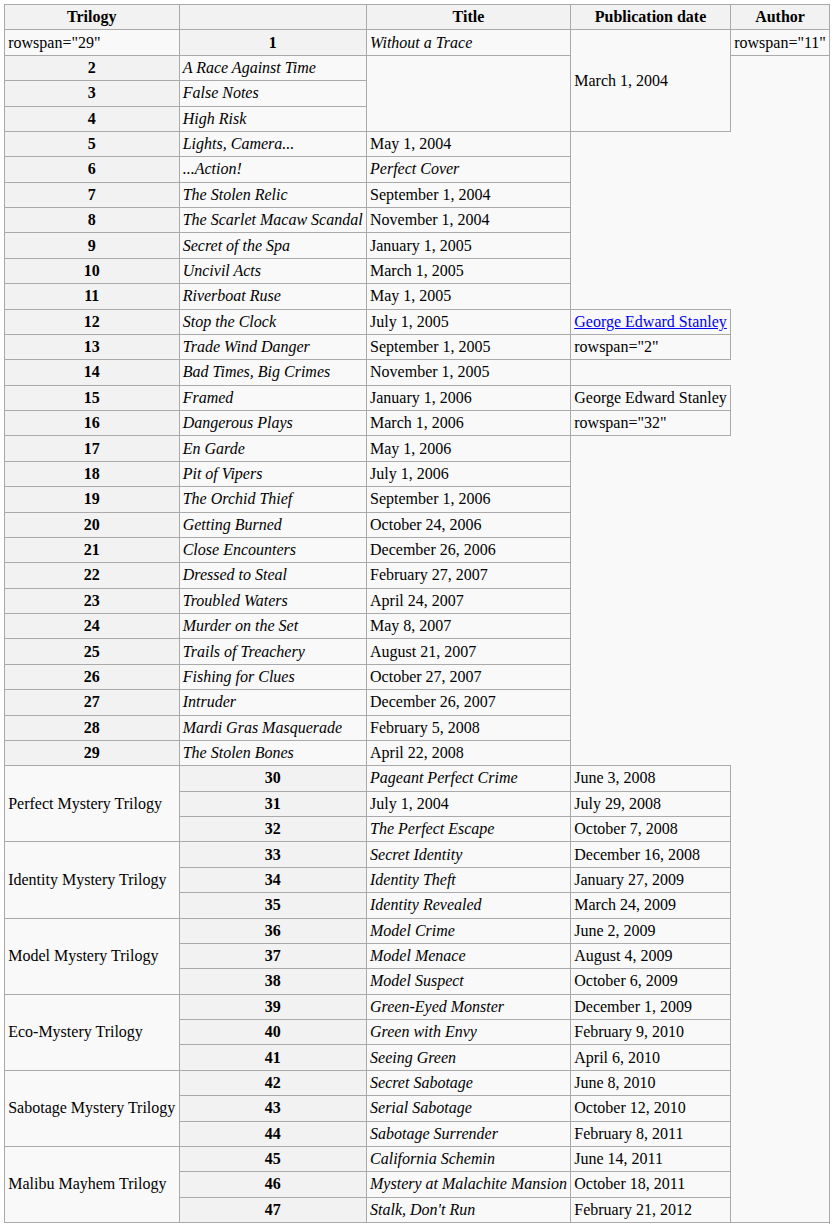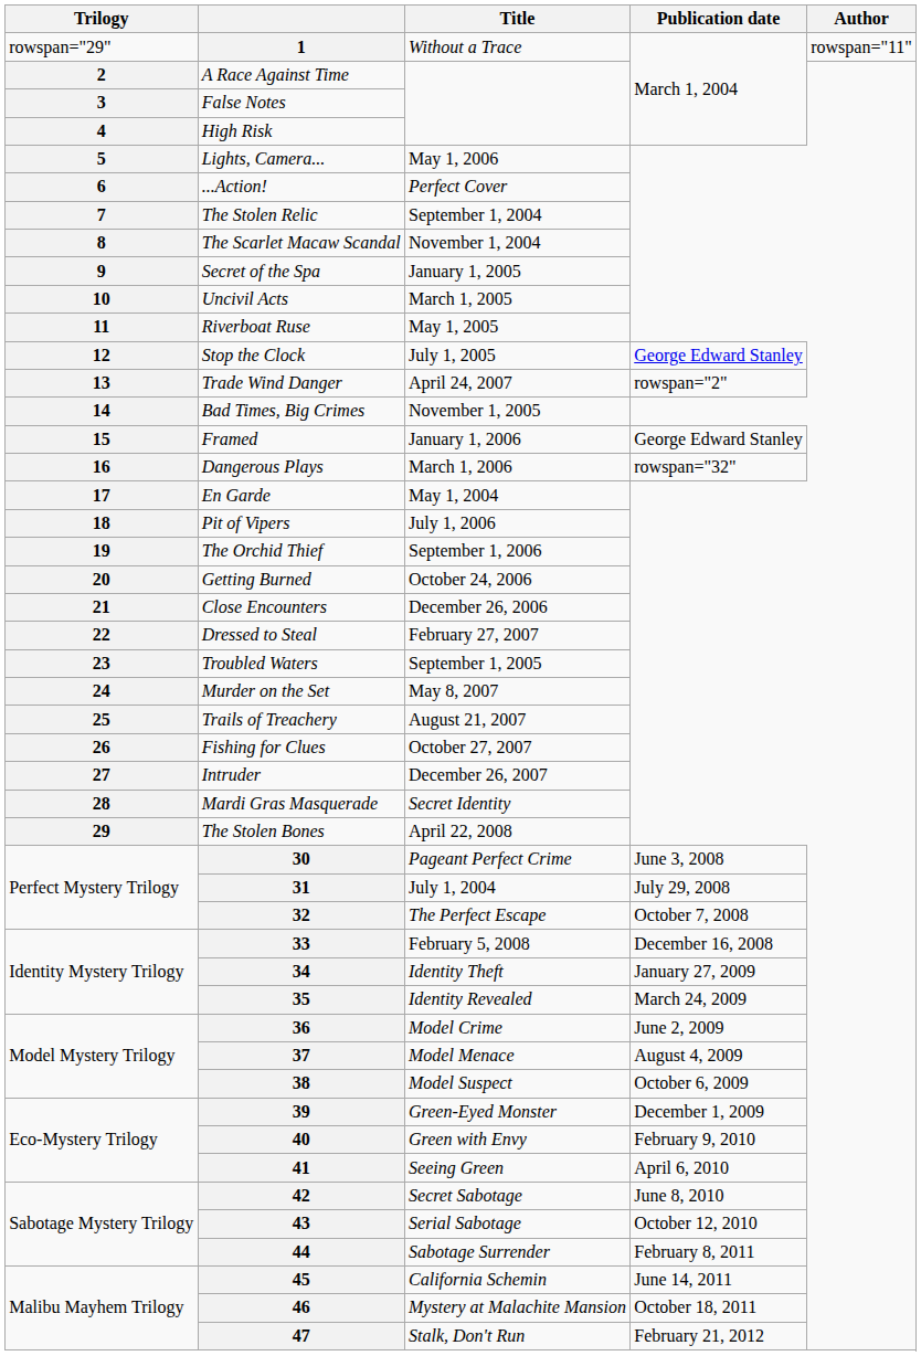Lights, Camera... | Title: May 1, 2004 -> May 1, 2006
Trade Wind Danger | Title: September 1, 2005 -> April 24, 2007
En Garde | Title: May 1, 2006 -> May 1, 2004
Troubled Waters | Title: April 24, 2007 -> September 1, 2005
Mardi Gras Masquerade | Title: February 5, 2008 -> Secret Identity
33 | Title: Secret Identity -> February 5, 2008
